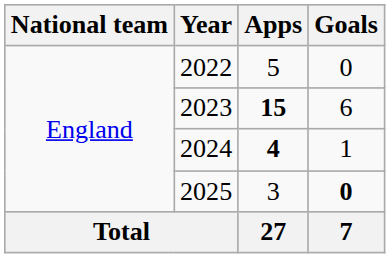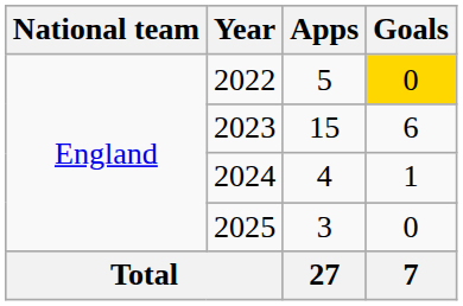2022 | Goals: no background -> gold background
2023 | Apps: bold -> normal
2024 | Apps: bold -> normal
2025 | Goals: bold -> normal
